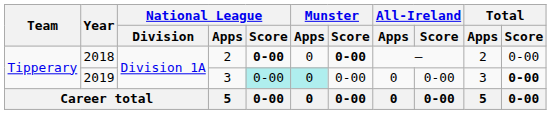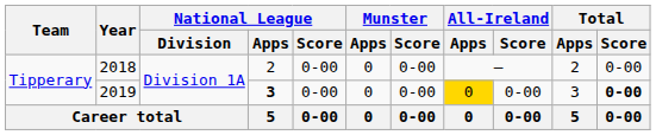2018 | National League / Score: bold -> normal
2018 | Munster / Score: bold -> normal
2019 | National League / Apps: normal -> bold
2019 | National League / Score: paleturquoise background -> no background
2019 | Munster / Apps: paleturquoise background -> no background
2019 | All-Ireland / Apps: no background -> gold background
